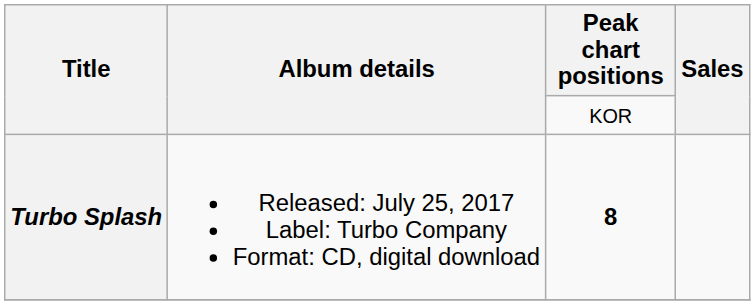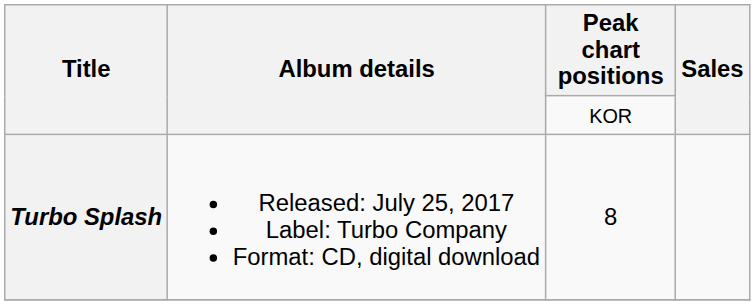Turbo Splash | Peak chart positions: bold -> normal
